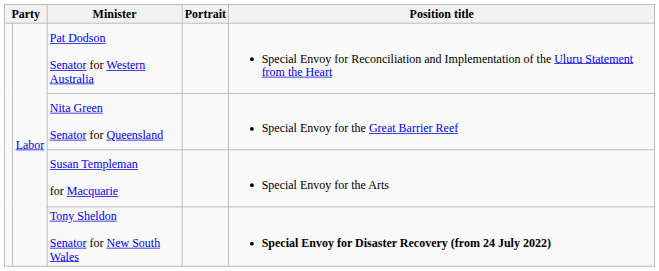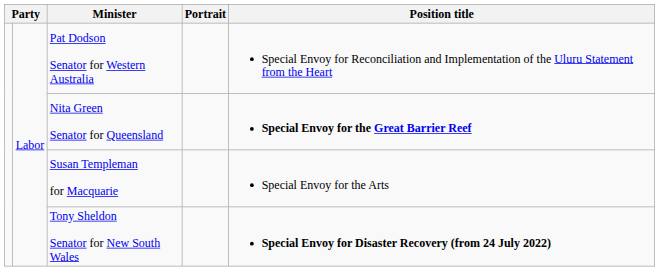Nita Green Senator for Queensland | Position title: normal -> bold
